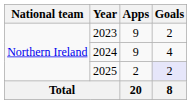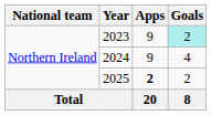2023 | Goals: no background -> paleturquoise background
2025 | Apps: normal -> bold
2025 | Goals: lavender background -> no background
